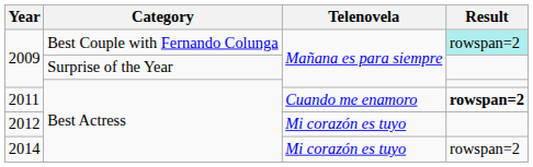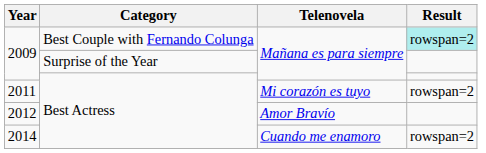2011 | Telenovela: Cuando me enamoro -> Mi corazón es tuyo
2011 | Result: bold -> normal
2012 | Telenovela: Mi corazón es tuyo -> Amor Bravío
2014 | Telenovela: Mi corazón es tuyo -> Cuando me enamoro
